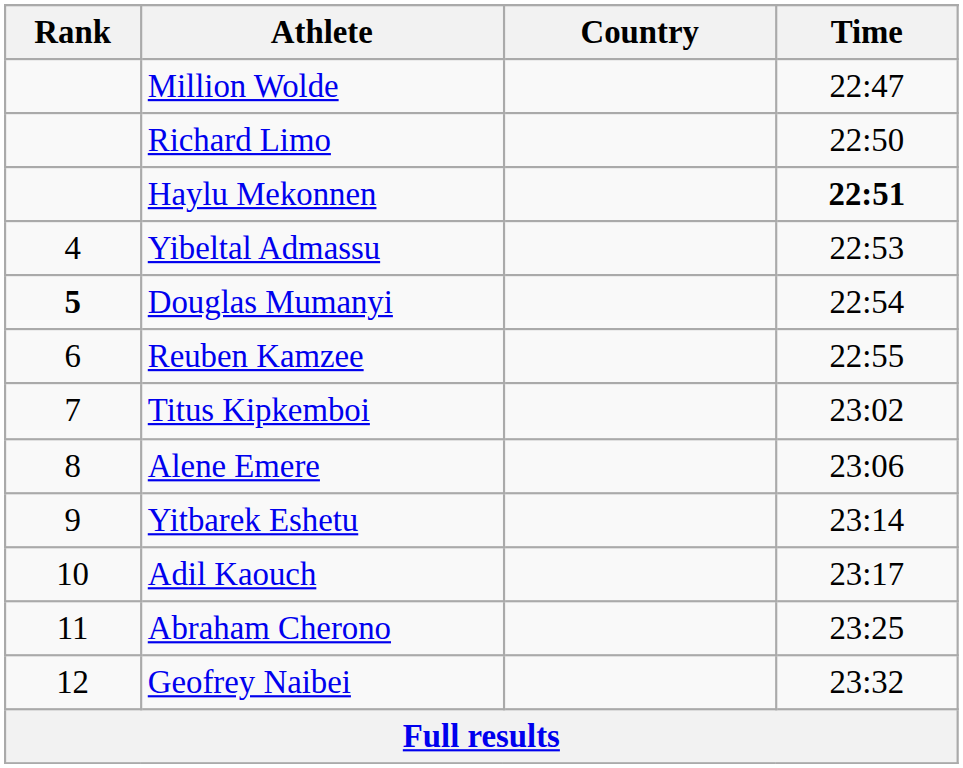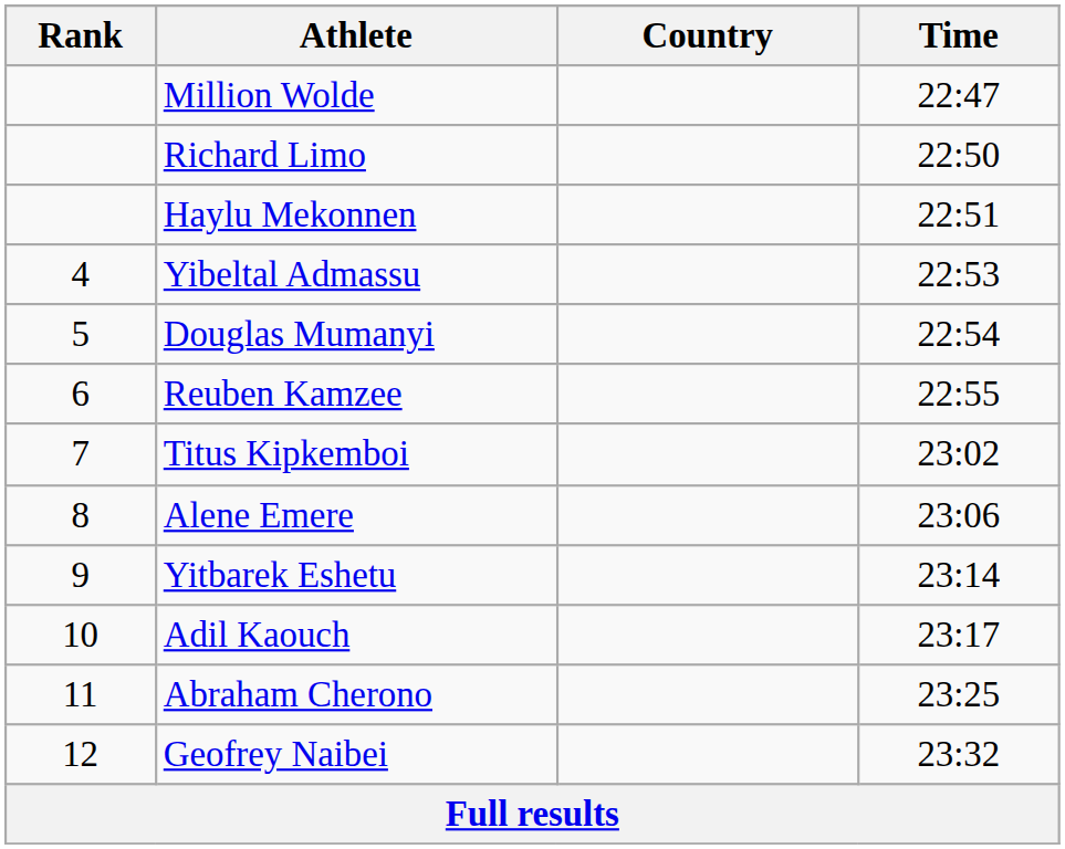Haylu Mekonnen | Time: bold -> normal
Douglas Mumanyi | Rank: bold -> normal
